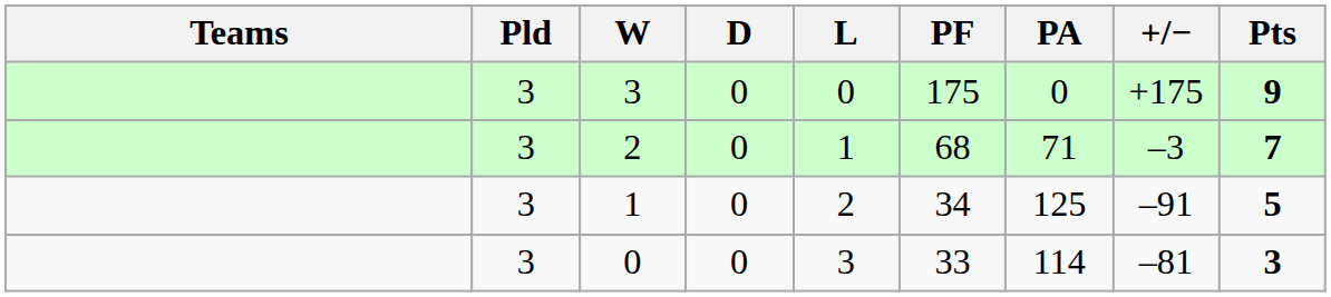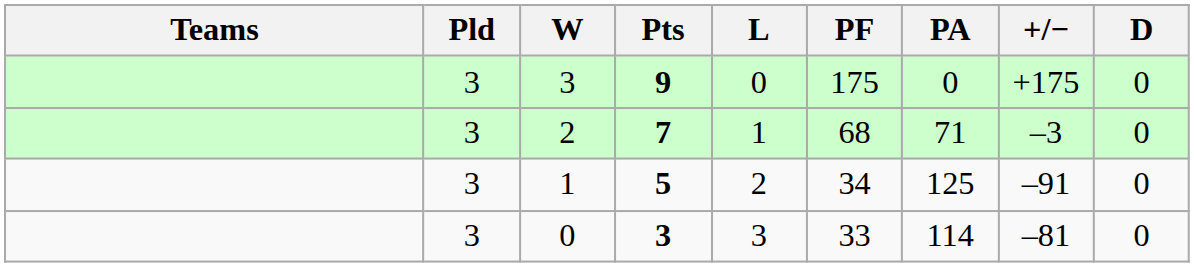columns swapped: D <-> Pts
